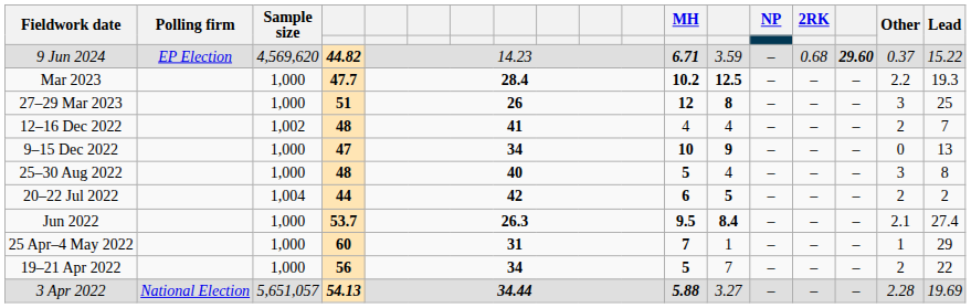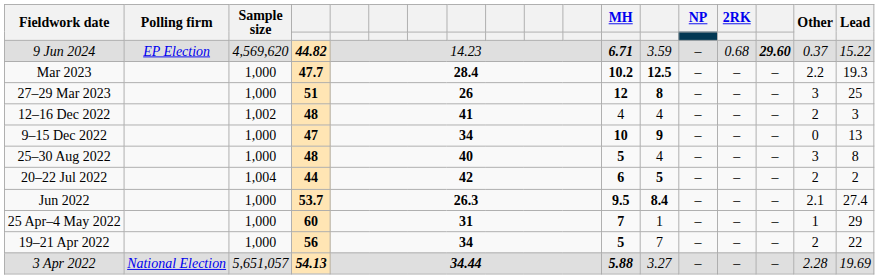12–16 Dec 2022 | Lead: 7 -> 3
